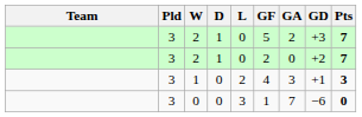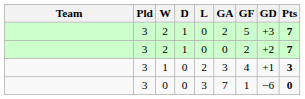columns swapped: GF <-> GA
